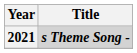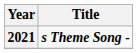2021 | Title: lightgrey background -> no background
